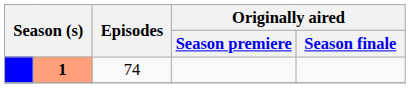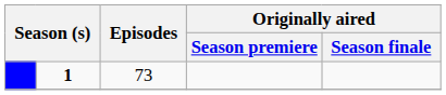row 3 | column 2: lightsalmon background -> no background
row 3 | Episodes: 74 -> 73
